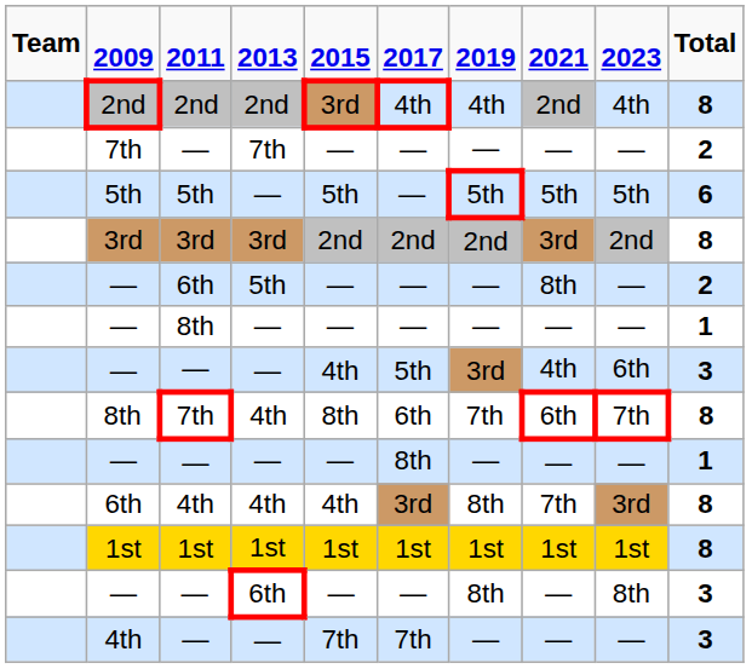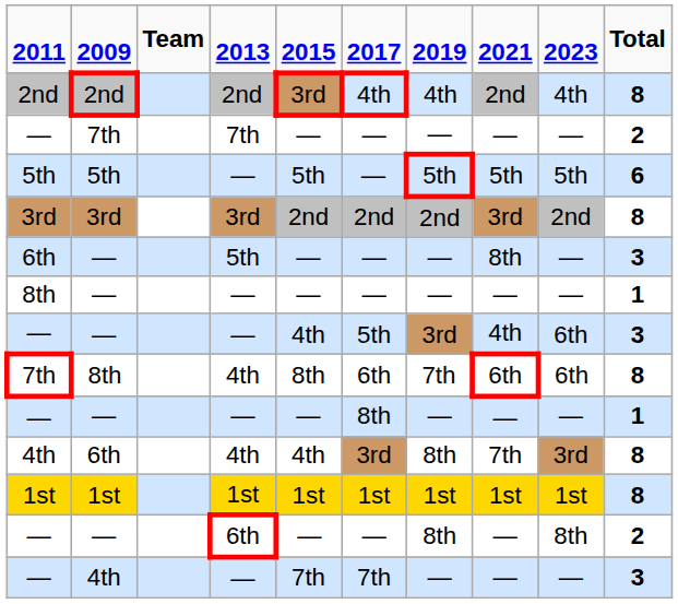columns swapped: Team <-> 2011
row 6 | Total: 2 -> 3
row 9 | 2023: 7th -> 6th
row 13 | Total: 3 -> 2
